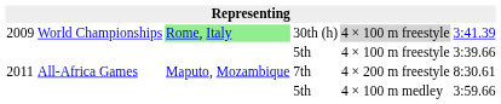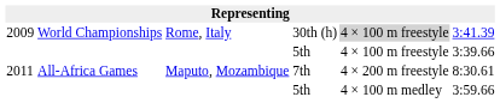30th (h) | column 3: lightgreen background -> no background
